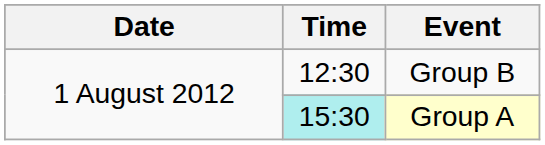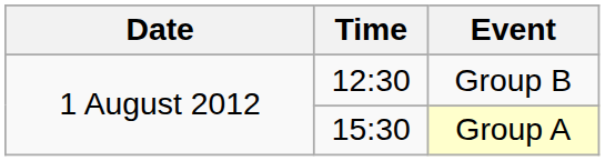Group A | Time: paleturquoise background -> no background
